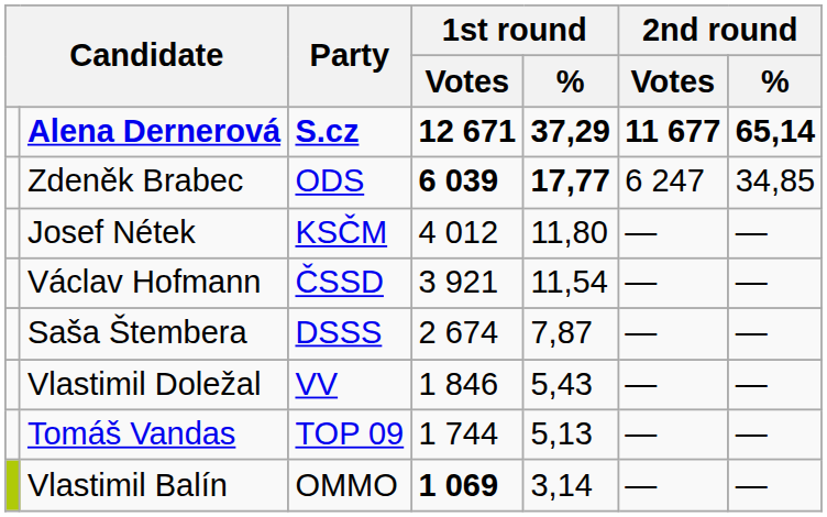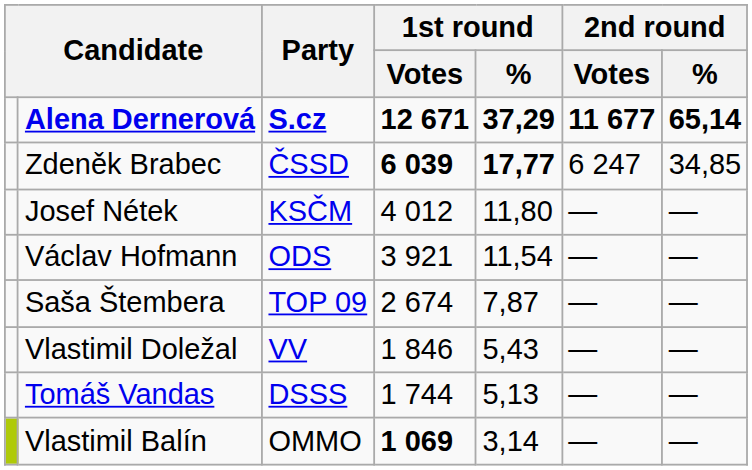Zdeněk Brabec | Party: ODS -> ČSSD
Václav Hofmann | Party: ČSSD -> ODS
Saša Štembera | Party: DSSS -> TOP 09
Tomáš Vandas | Party: TOP 09 -> DSSS
